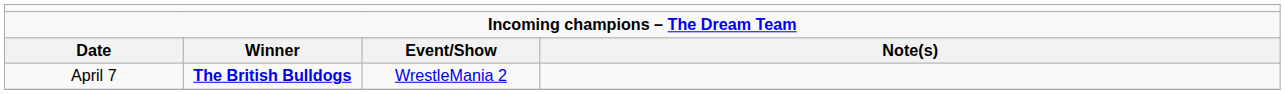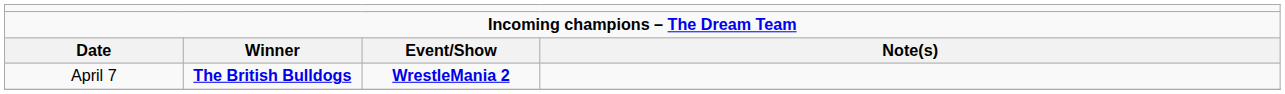April 7 | column 3: normal -> bold
